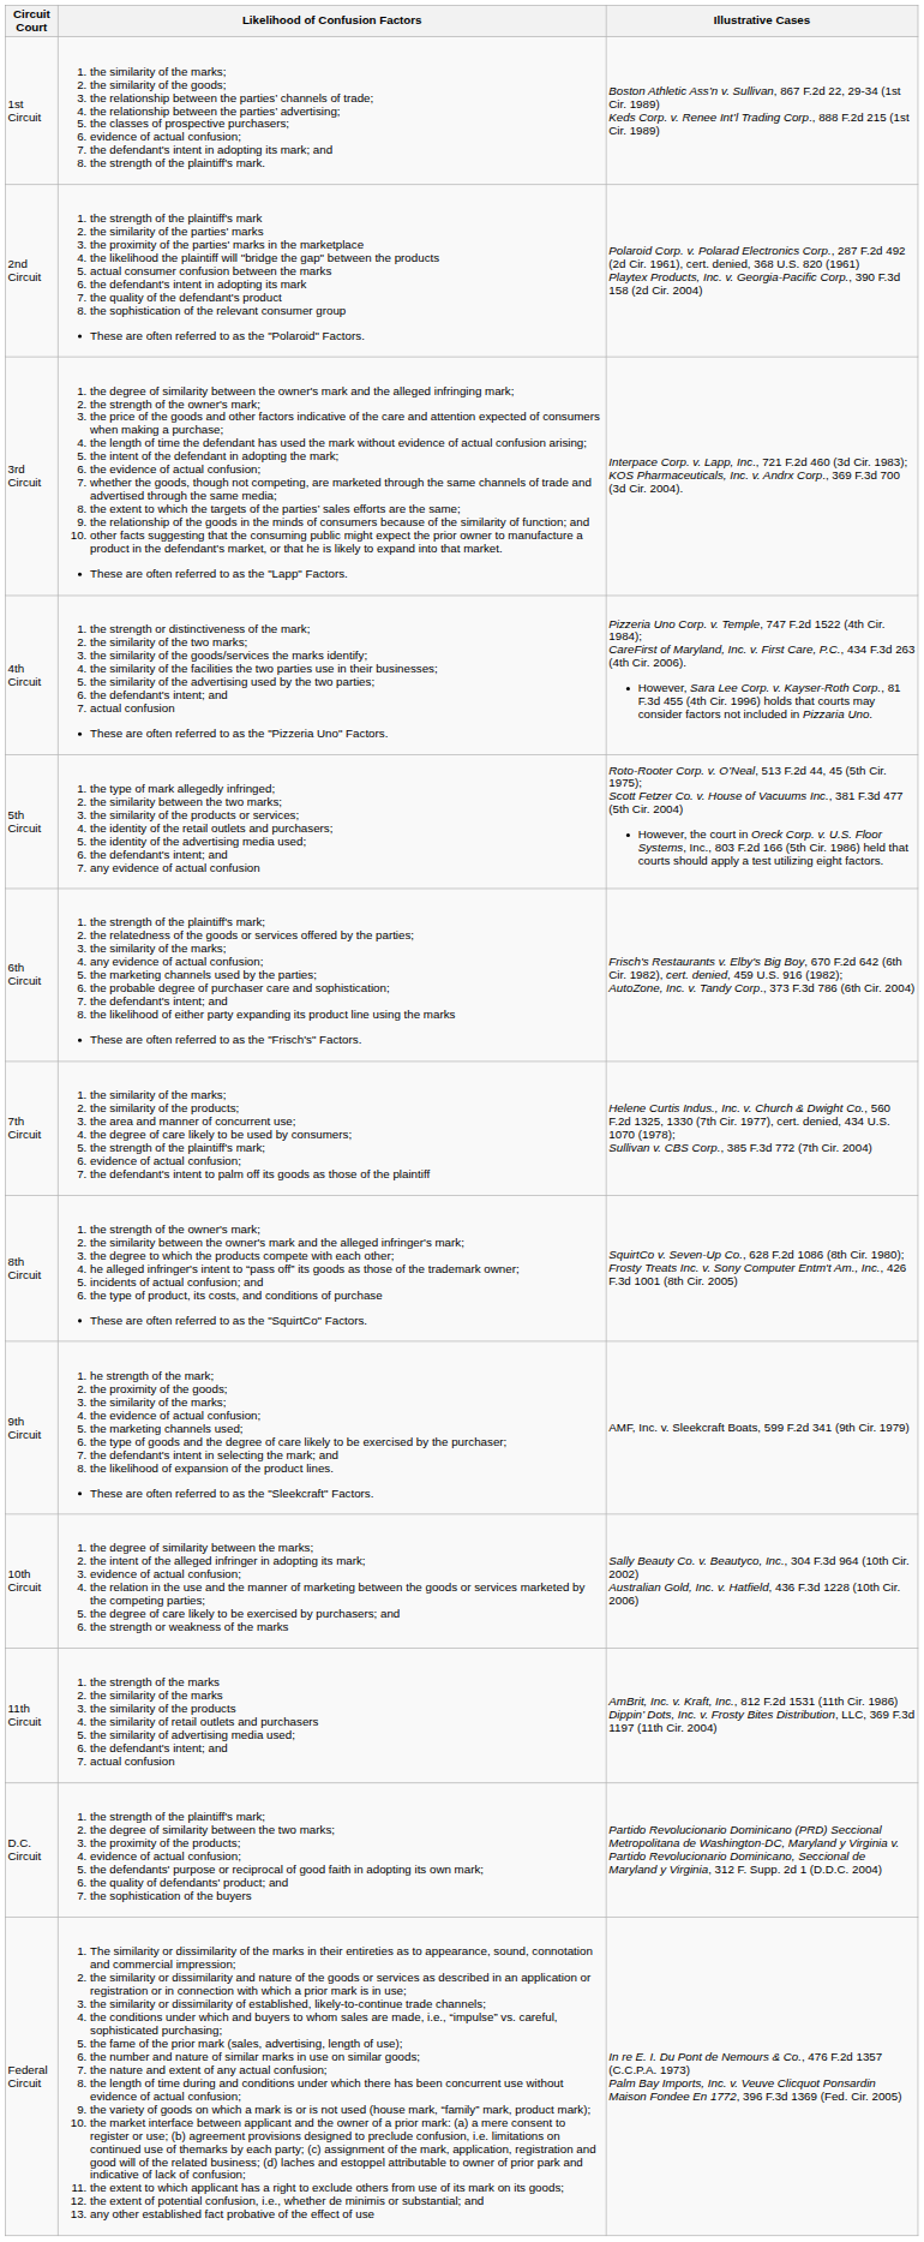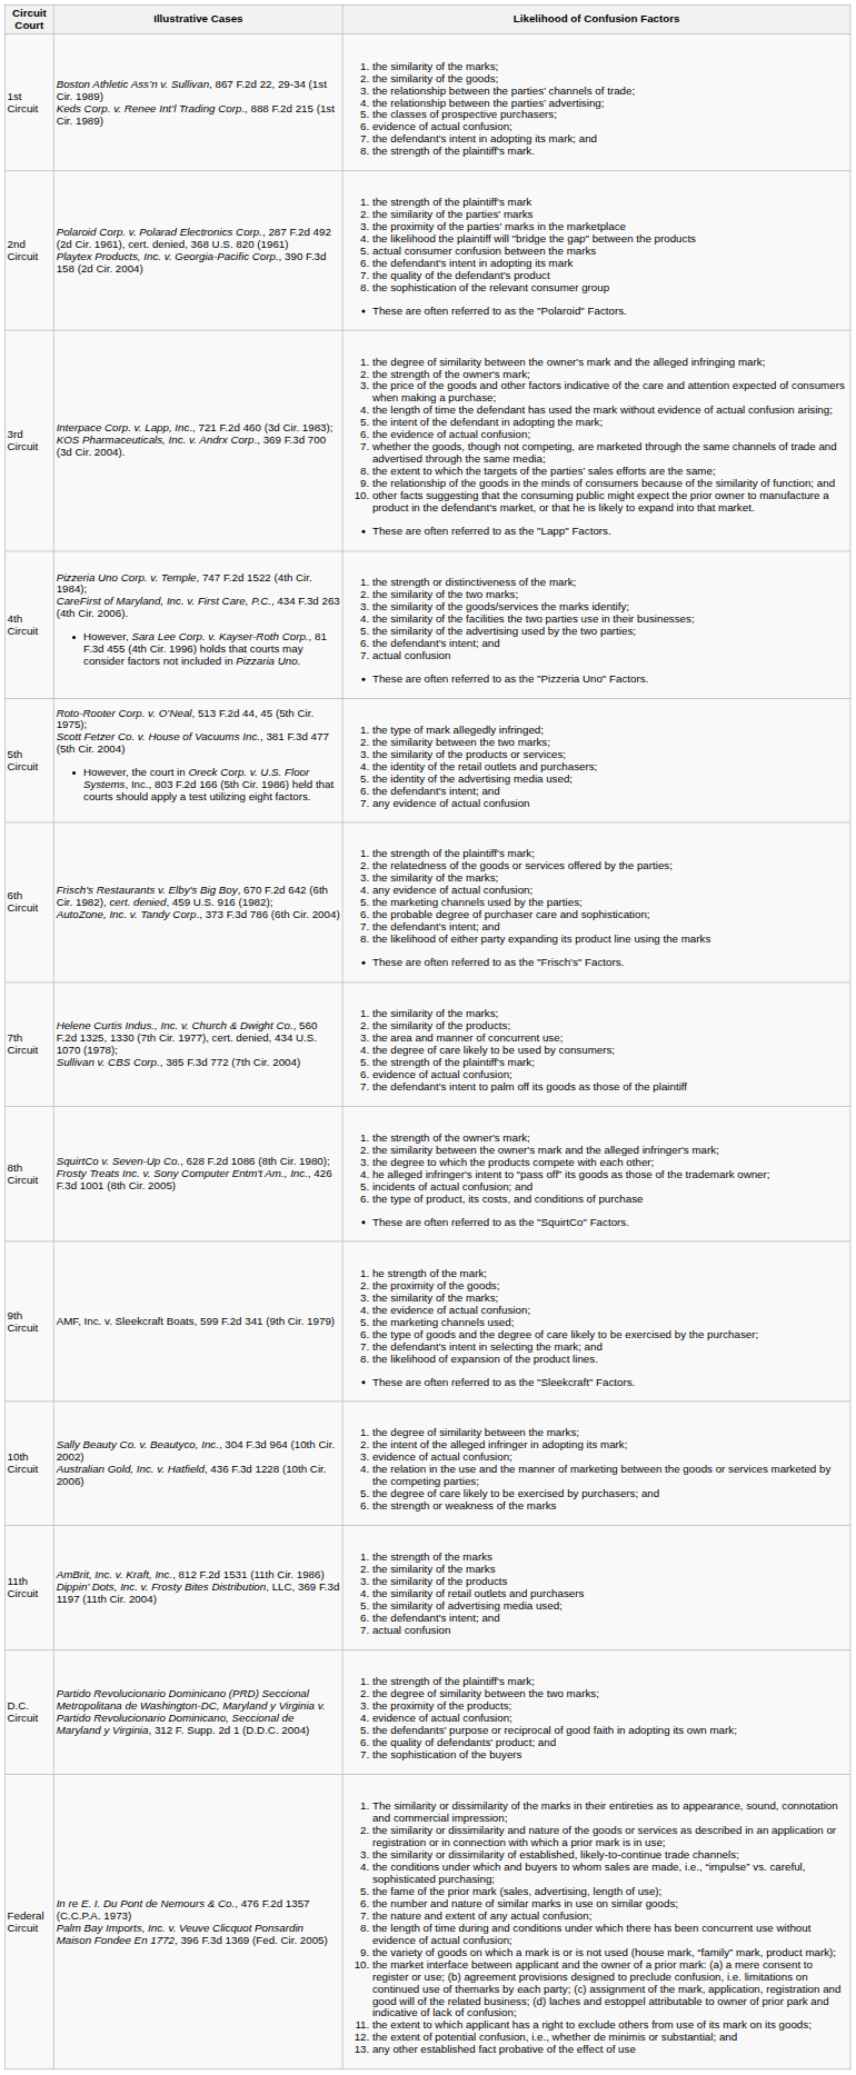columns swapped: Illustrative Cases <-> Likelihood of Confusion Factors
